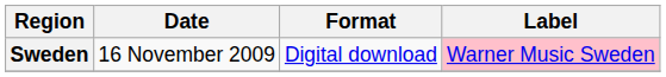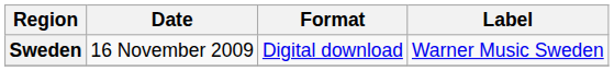Sweden | Label: pink background -> no background
